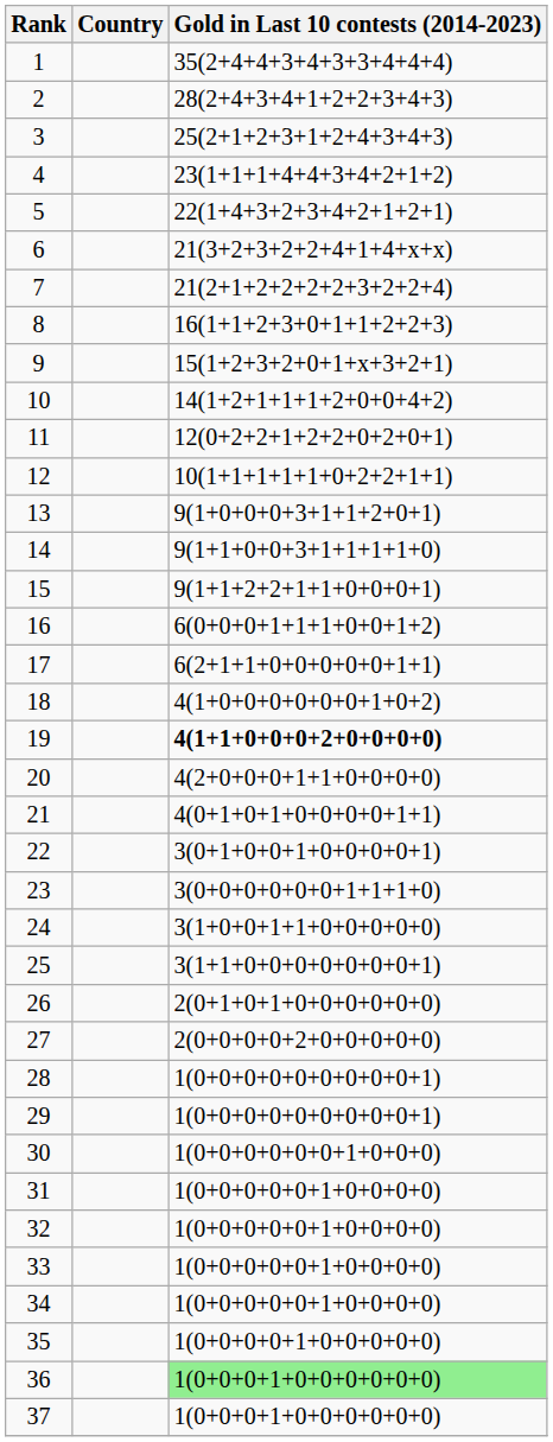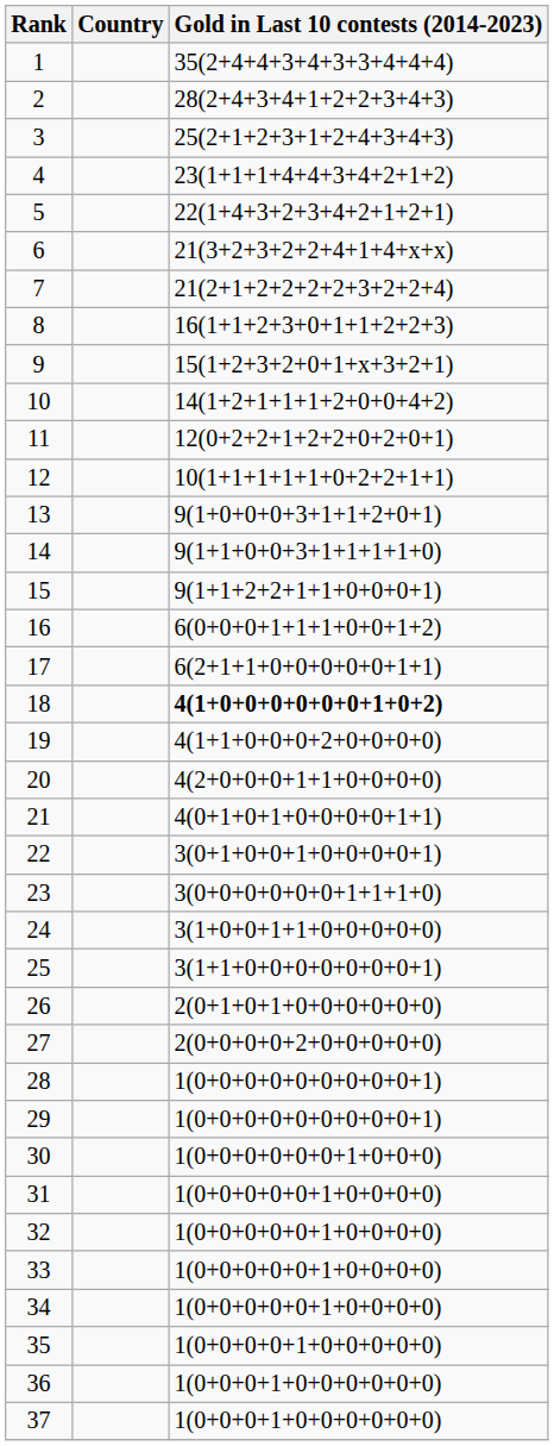18 | Gold in Last 10 contests (2014-2023): normal -> bold
19 | Gold in Last 10 contests (2014-2023): bold -> normal
36 | Gold in Last 10 contests (2014-2023): lightgreen background -> no background
